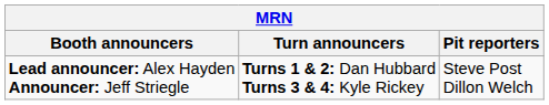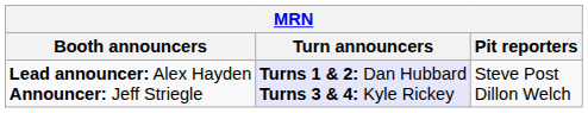Lead announcer: Alex Hayden Announcer: Jeff Striegle | Turn announcers: no background -> lavender background
